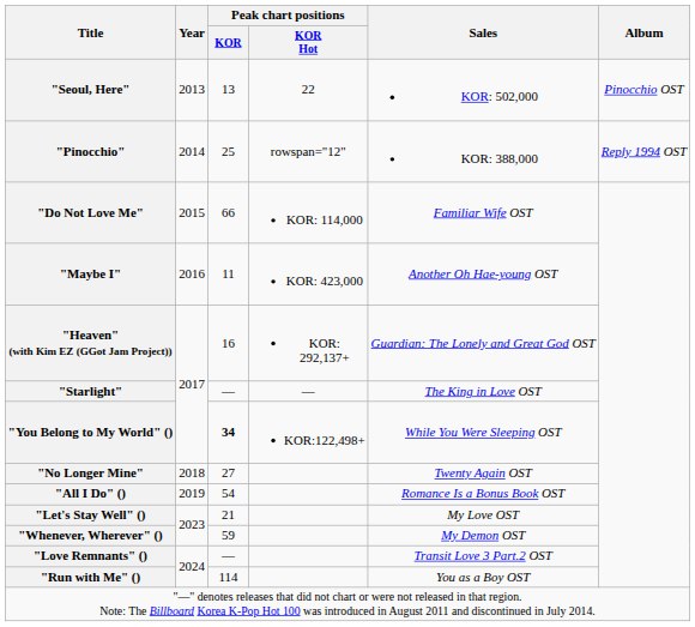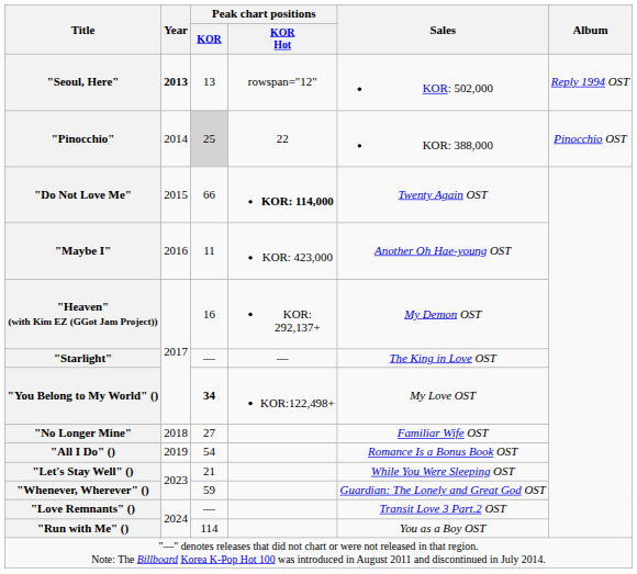"Seoul, Here" | Year: normal -> bold
"Seoul, Here" | Peak chart positions / KOR Hot: 22 -> rowspan="12"
"Seoul, Here" | Album: Pinocchio OST -> Reply 1994 OST
"Pinocchio" | Peak chart positions / KOR: no background -> lightgrey background
"Pinocchio" | Peak chart positions / KOR Hot: rowspan="12" -> 22
"Pinocchio" | Album: Reply 1994 OST -> Pinocchio OST
"Do Not Love Me" | Peak chart positions / KOR Hot: normal -> bold
"Do Not Love Me" | Sales: Familiar Wife OST -> Twenty Again OST
"Heaven" (with Kim EZ (GGot Jam Project)) | Sales: Guardian: The Lonely and Great God OST -> My Demon OST
"You Belong to My World" () | Sales: While You Were Sleeping OST -> My Love OST
"No Longer Mine" | Sales: Twenty Again OST -> Familiar Wife OST
"Let's Stay Well" () | Sales: My Love OST -> While You Were Sleeping OST
"Whenever, Wherever" () | Sales: My Demon OST -> Guardian: The Lonely and Great God OST
